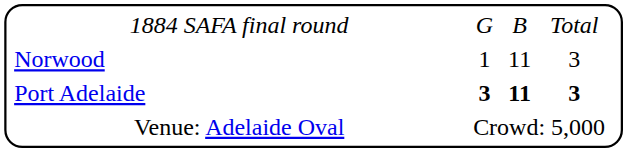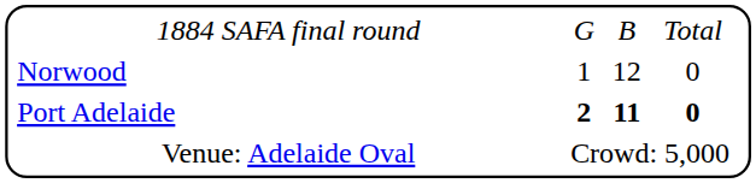Norwood | column 3: 11 -> 12
Norwood | column 4: 3 -> 0
Port Adelaide | column 2: 3 -> 2
Port Adelaide | column 4: 3 -> 0
